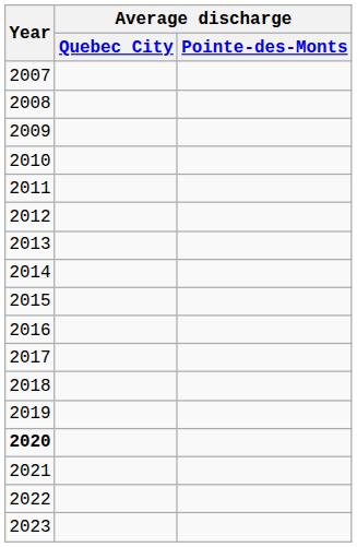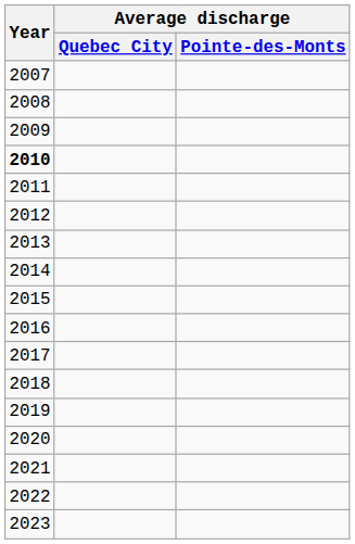2010 | Year: normal -> bold
2020 | Year: bold -> normal
